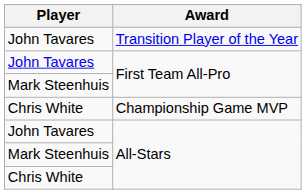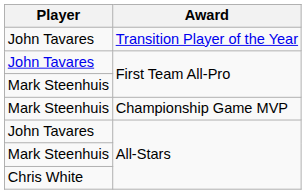row 5 | Player: Chris White -> Mark Steenhuis
